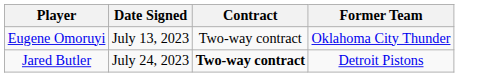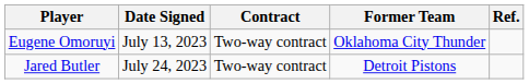+ column: Ref.
Jared Butler | Contract: bold -> normal
